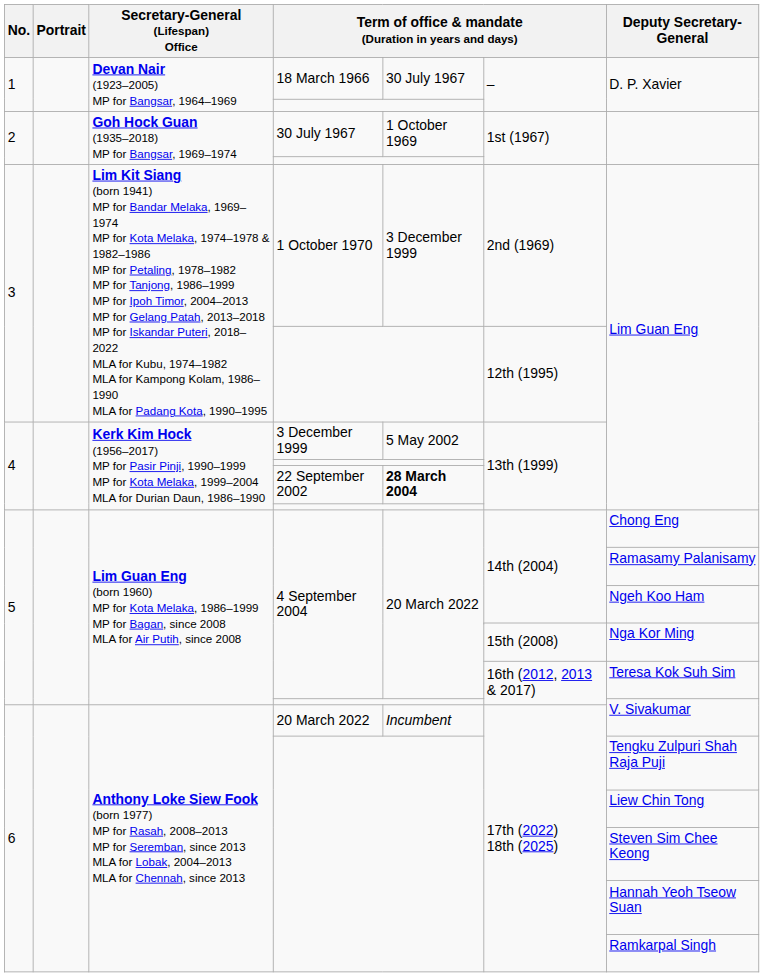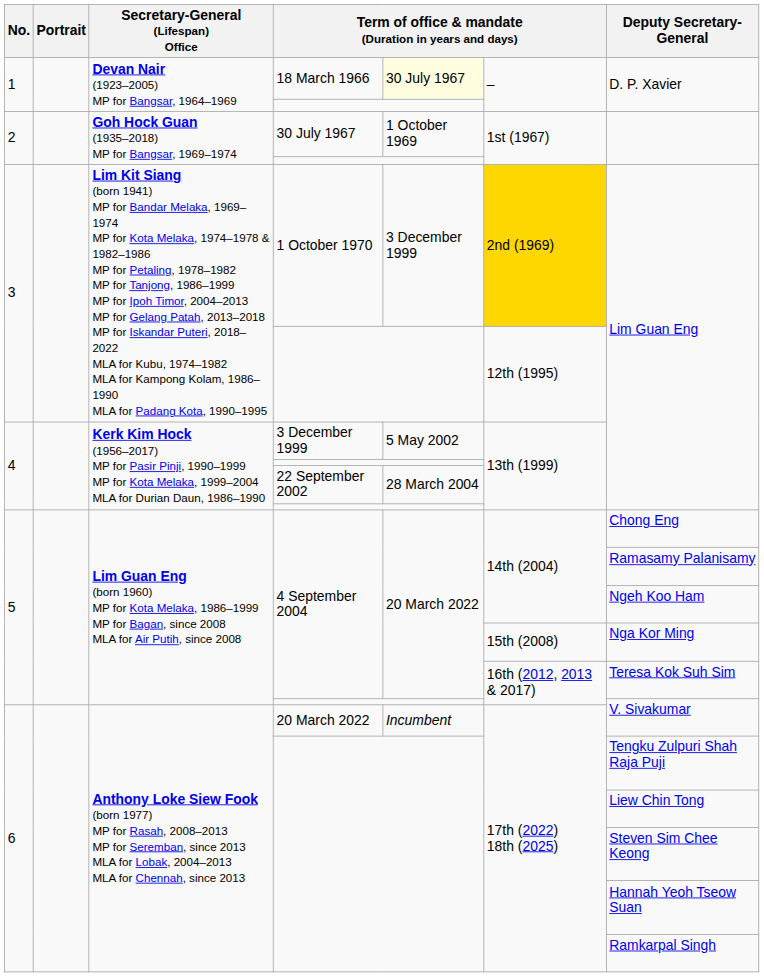18 March 1966 | column 5: no background -> lightyellow background
1 October 1970 | column 6: no background -> gold background
22 September 2002 | column 5: bold -> normal
